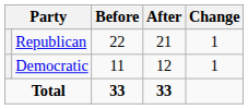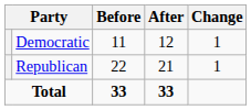rows swapped: Republican <-> Democratic
